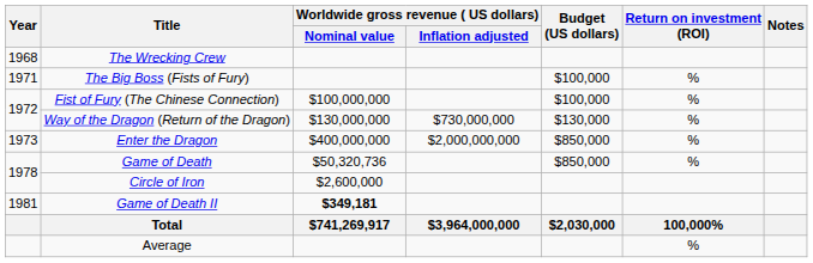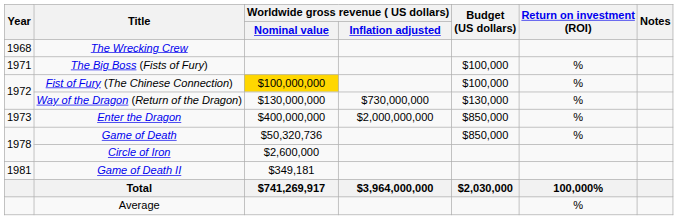Fist of Fury (The Chinese Connection) | Worldwide gross revenue ( US dollars) / Nominal value: no background -> gold background
Game of Death II | Worldwide gross revenue ( US dollars) / Nominal value: bold -> normal
